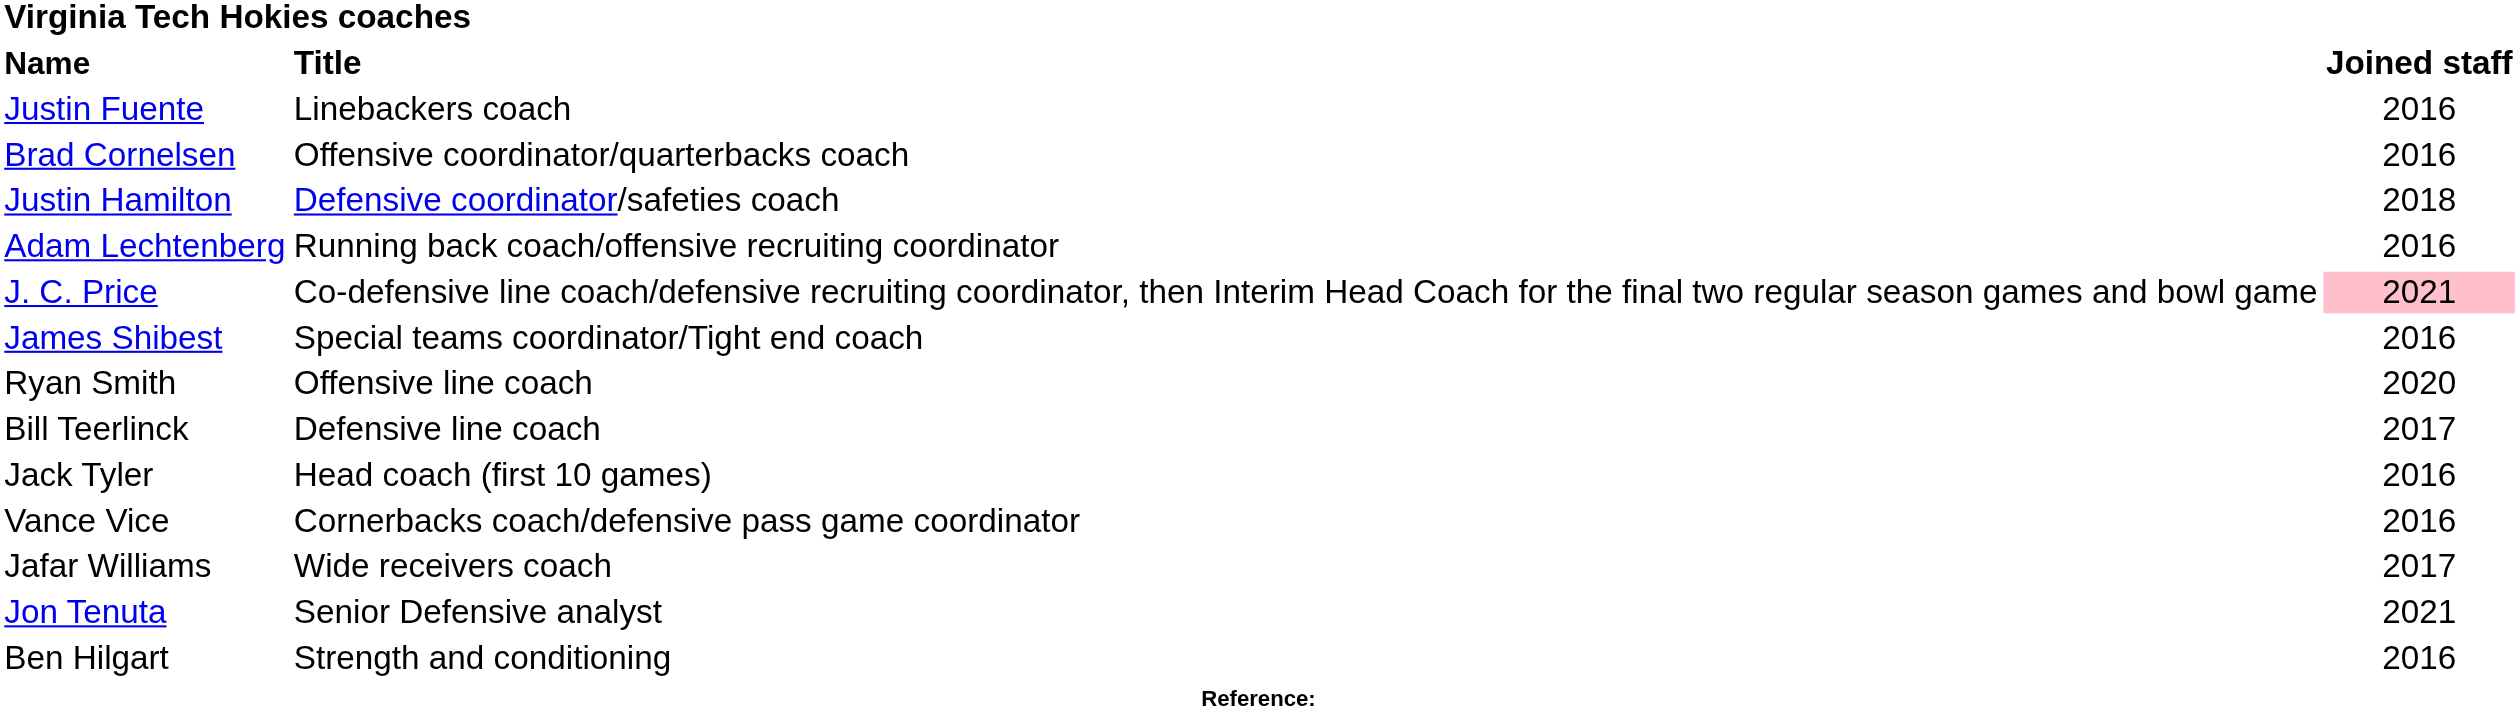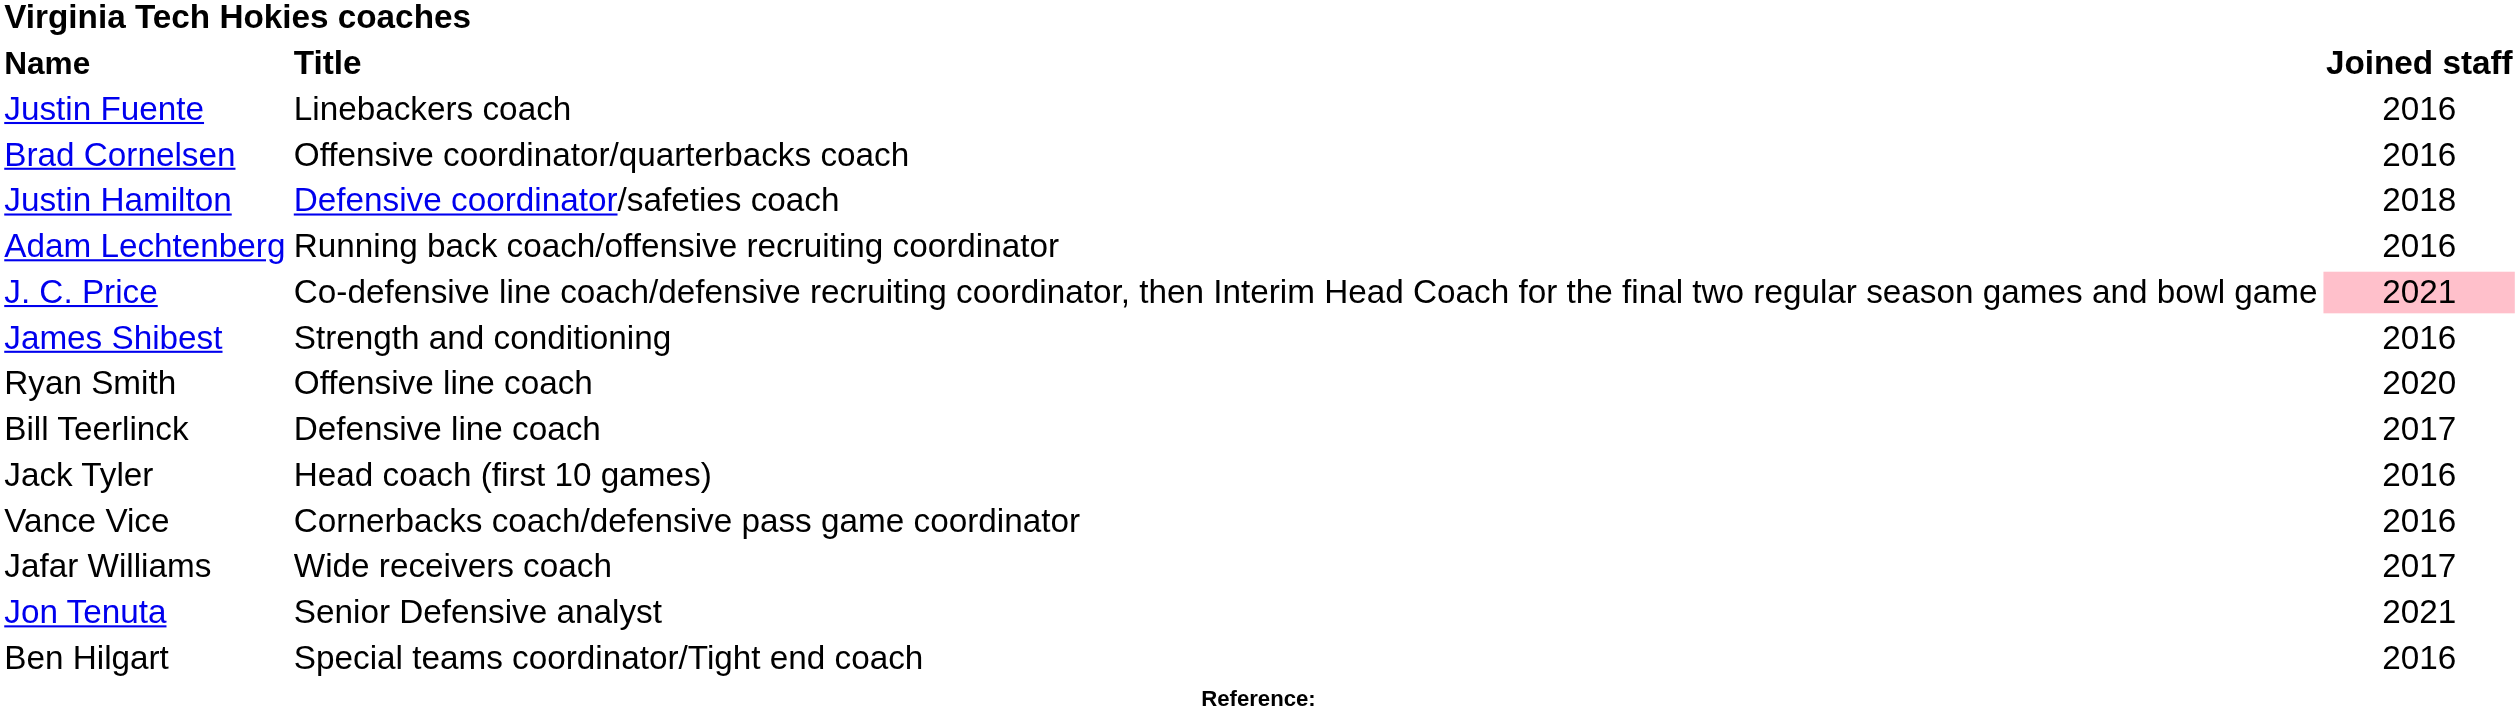James Shibest | column 2: Special teams coordinator/Tight end coach -> Strength and conditioning
Ben Hilgart | column 2: Strength and conditioning -> Special teams coordinator/Tight end coach
